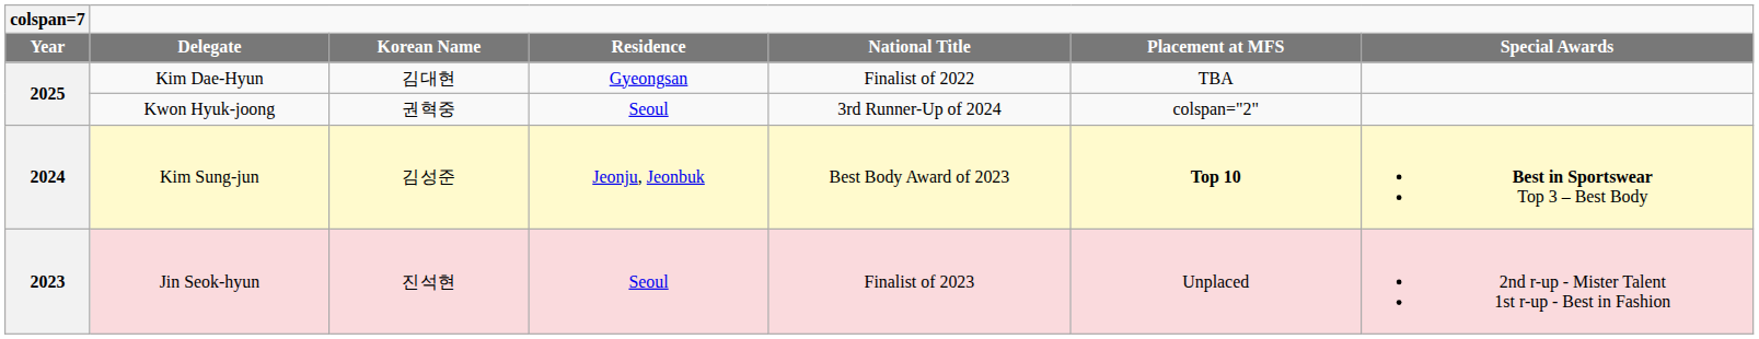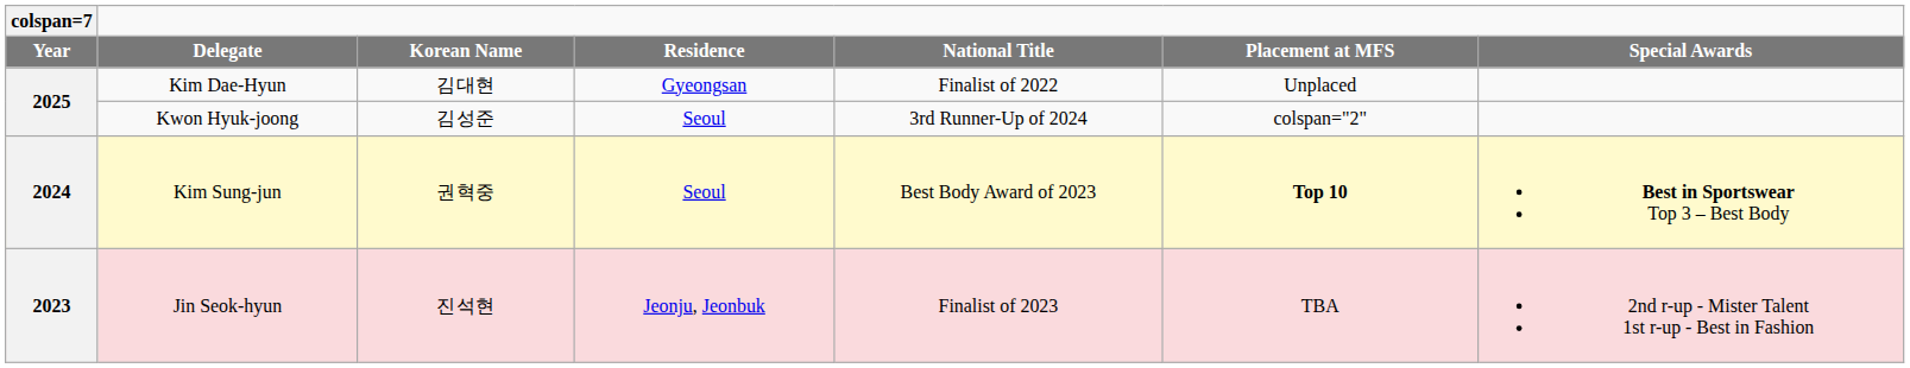Kim Dae-Hyun | Placement at MFS: TBA -> Unplaced
Kwon Hyuk-joong | Korean Name: 권혁중 -> 김성준
Kim Sung-jun | Korean Name: 김성준 -> 권혁중
Kim Sung-jun | Residence: Jeonju, Jeonbuk -> Seoul
Jin Seok-hyun | Residence: Seoul -> Jeonju, Jeonbuk
Jin Seok-hyun | Placement at MFS: Unplaced -> TBA
